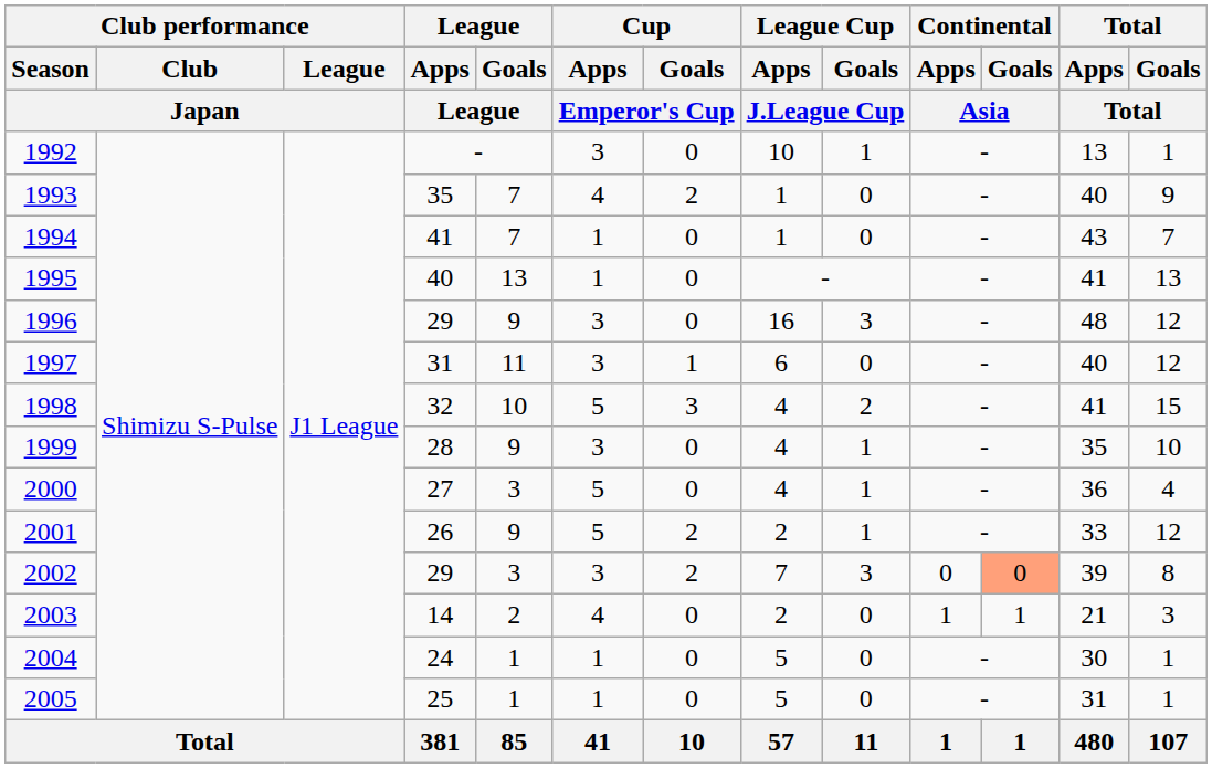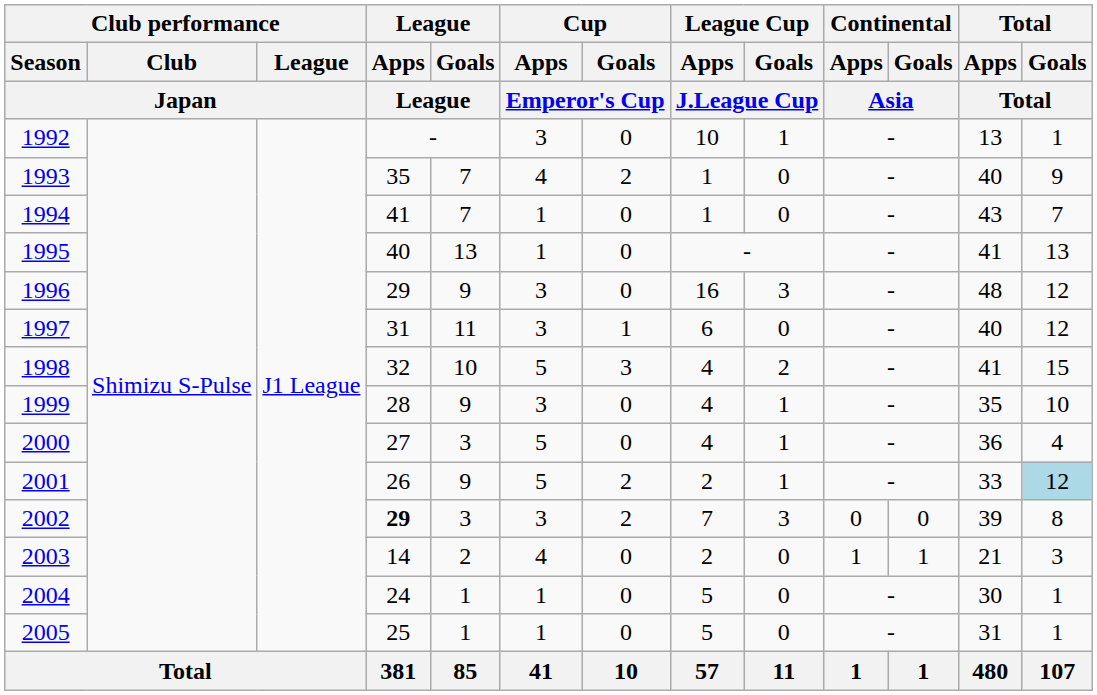2001 | Total / Goals / Total: no background -> lightblue background
2002 | League / Apps / League: normal -> bold
2002 | Continental / Goals / Asia: lightsalmon background -> no background
